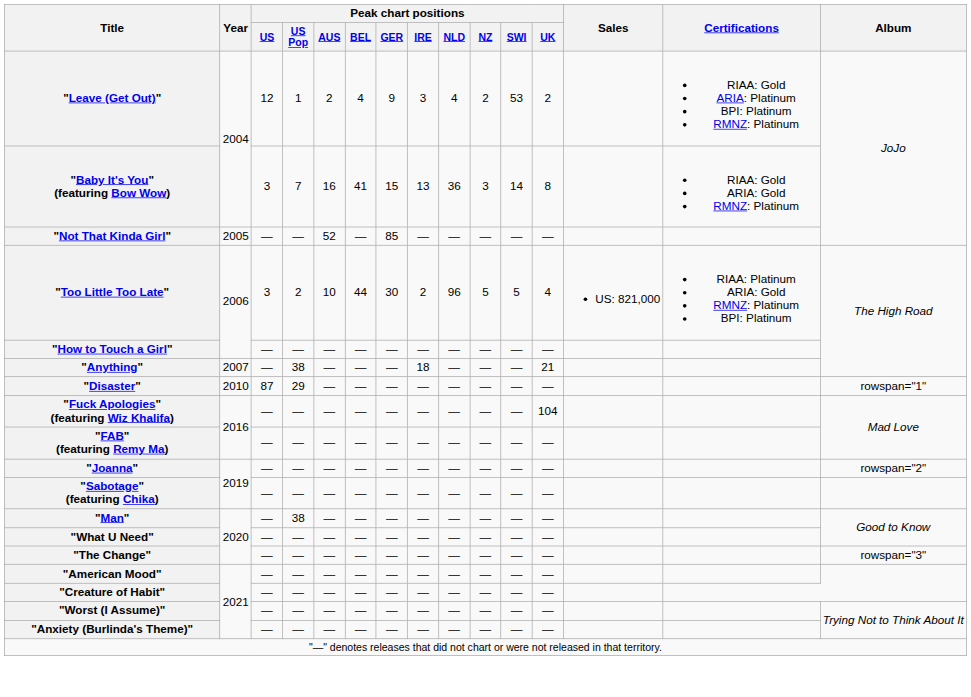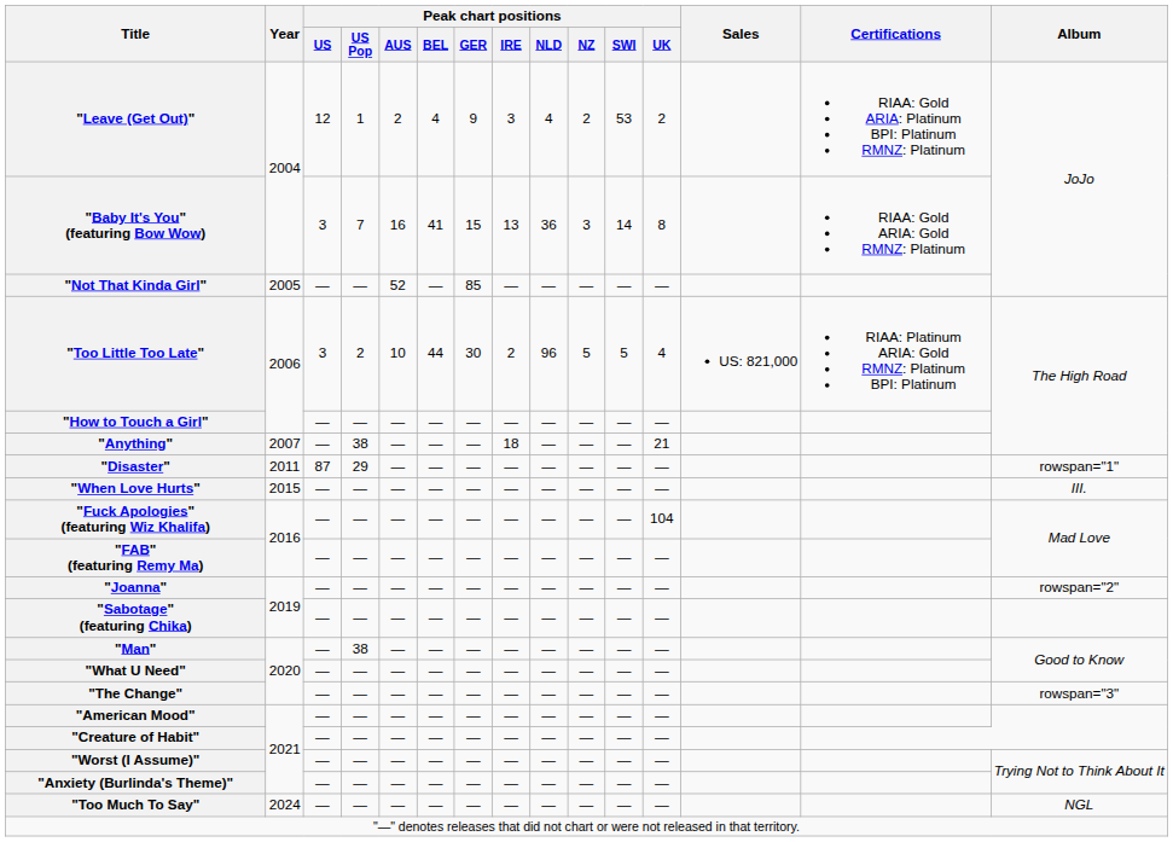"Disaster" | Year: 2010 -> 2011
+ row: "When Love Hurts" | 2015 | — | — | — | — | — | — | — | — | — | — | III.
+ row: "Too Much To Say" | 2024 | — | — | — | — | — | — | — | — | — | — | NGL
